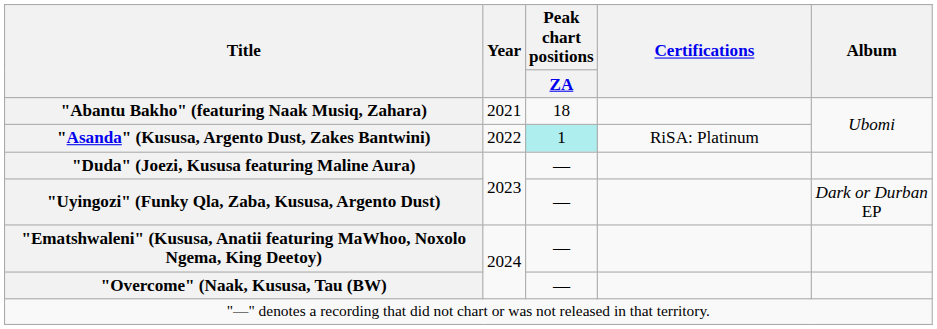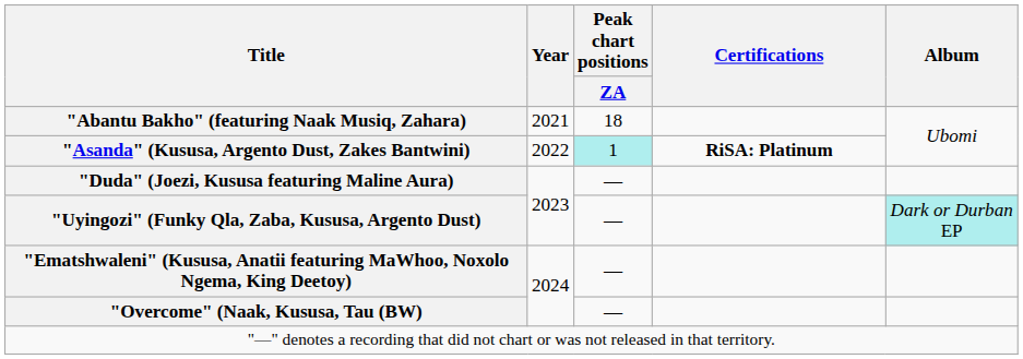"Asanda" (Kususa, Argento Dust, Zakes Bantwini) | Certifications: normal -> bold
"Uyingozi" (Funky Qla, Zaba, Kususa, Argento Dust) | Album: no background -> paleturquoise background
